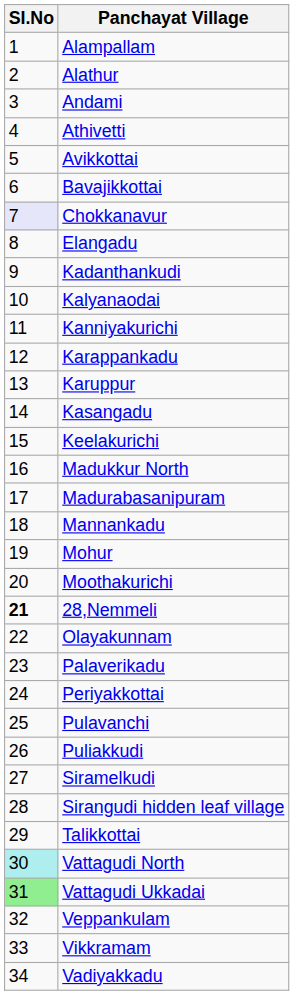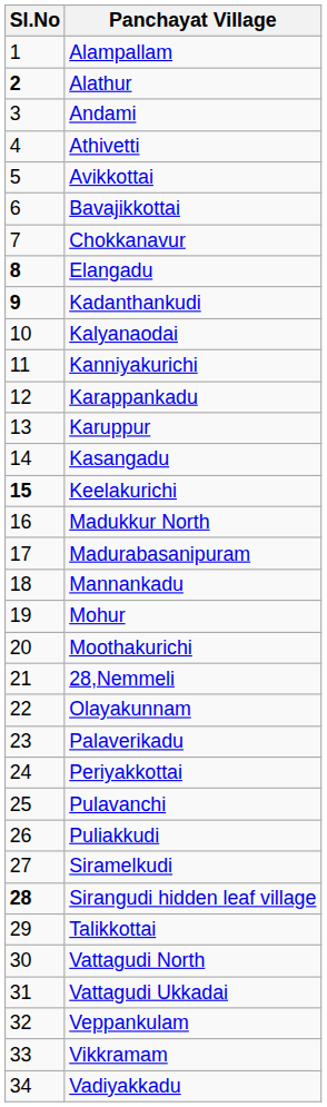Alathur | SI.No: normal -> bold
Chokkanavur | SI.No: lavender background -> no background
Elangadu | SI.No: normal -> bold
Kadanthankudi | SI.No: normal -> bold
Keelakurichi | SI.No: normal -> bold
28,Nemmeli | SI.No: bold -> normal
Sirangudi hidden leaf village | SI.No: normal -> bold
Vattagudi North | SI.No: paleturquoise background -> no background
Vattagudi Ukkadai | SI.No: lightgreen background -> no background
